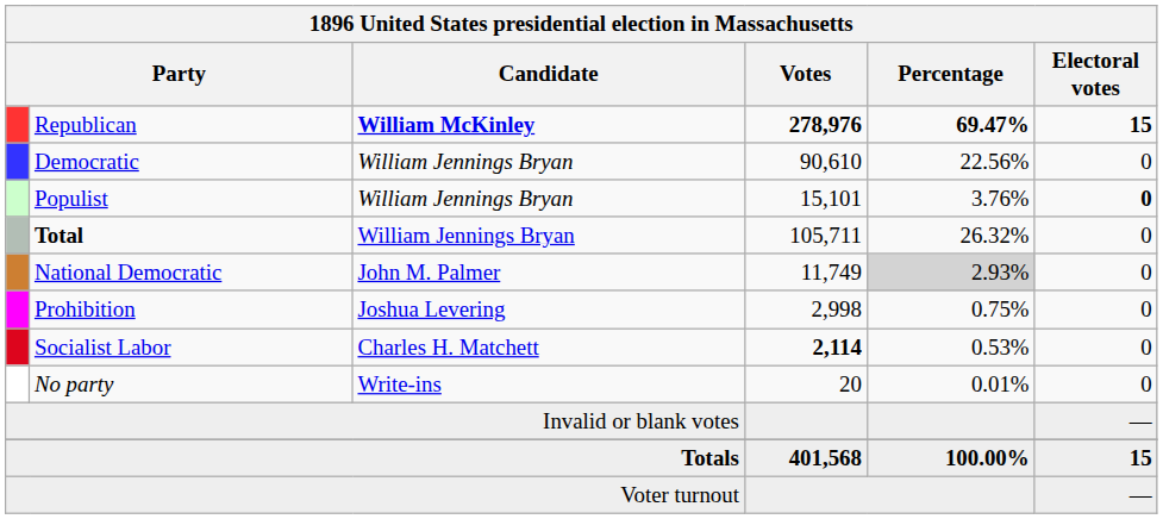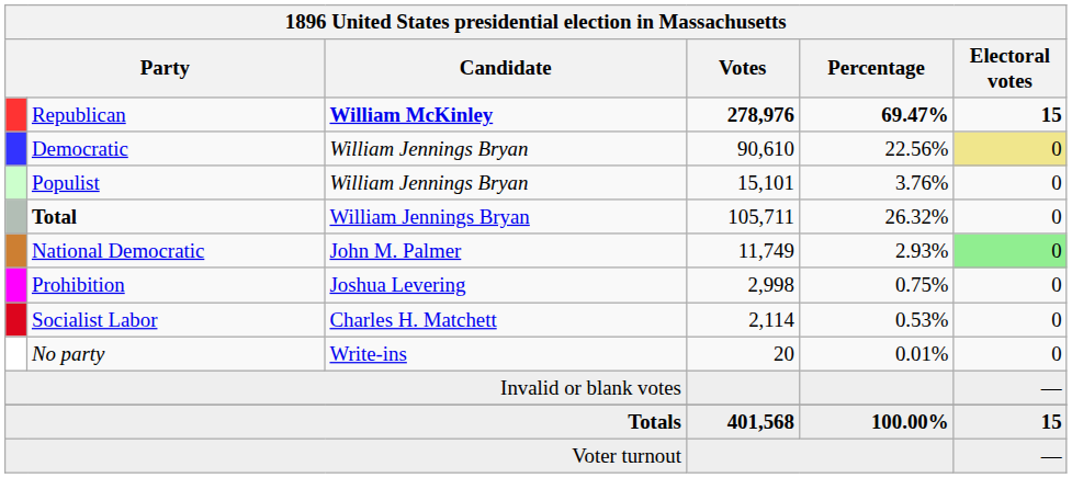Democratic | Electoral votes: no background -> khaki background
Populist | Electoral votes: bold -> normal
National Democratic | Percentage: lightgrey background -> no background
National Democratic | Electoral votes: no background -> lightgreen background
Socialist Labor | Votes: bold -> normal
